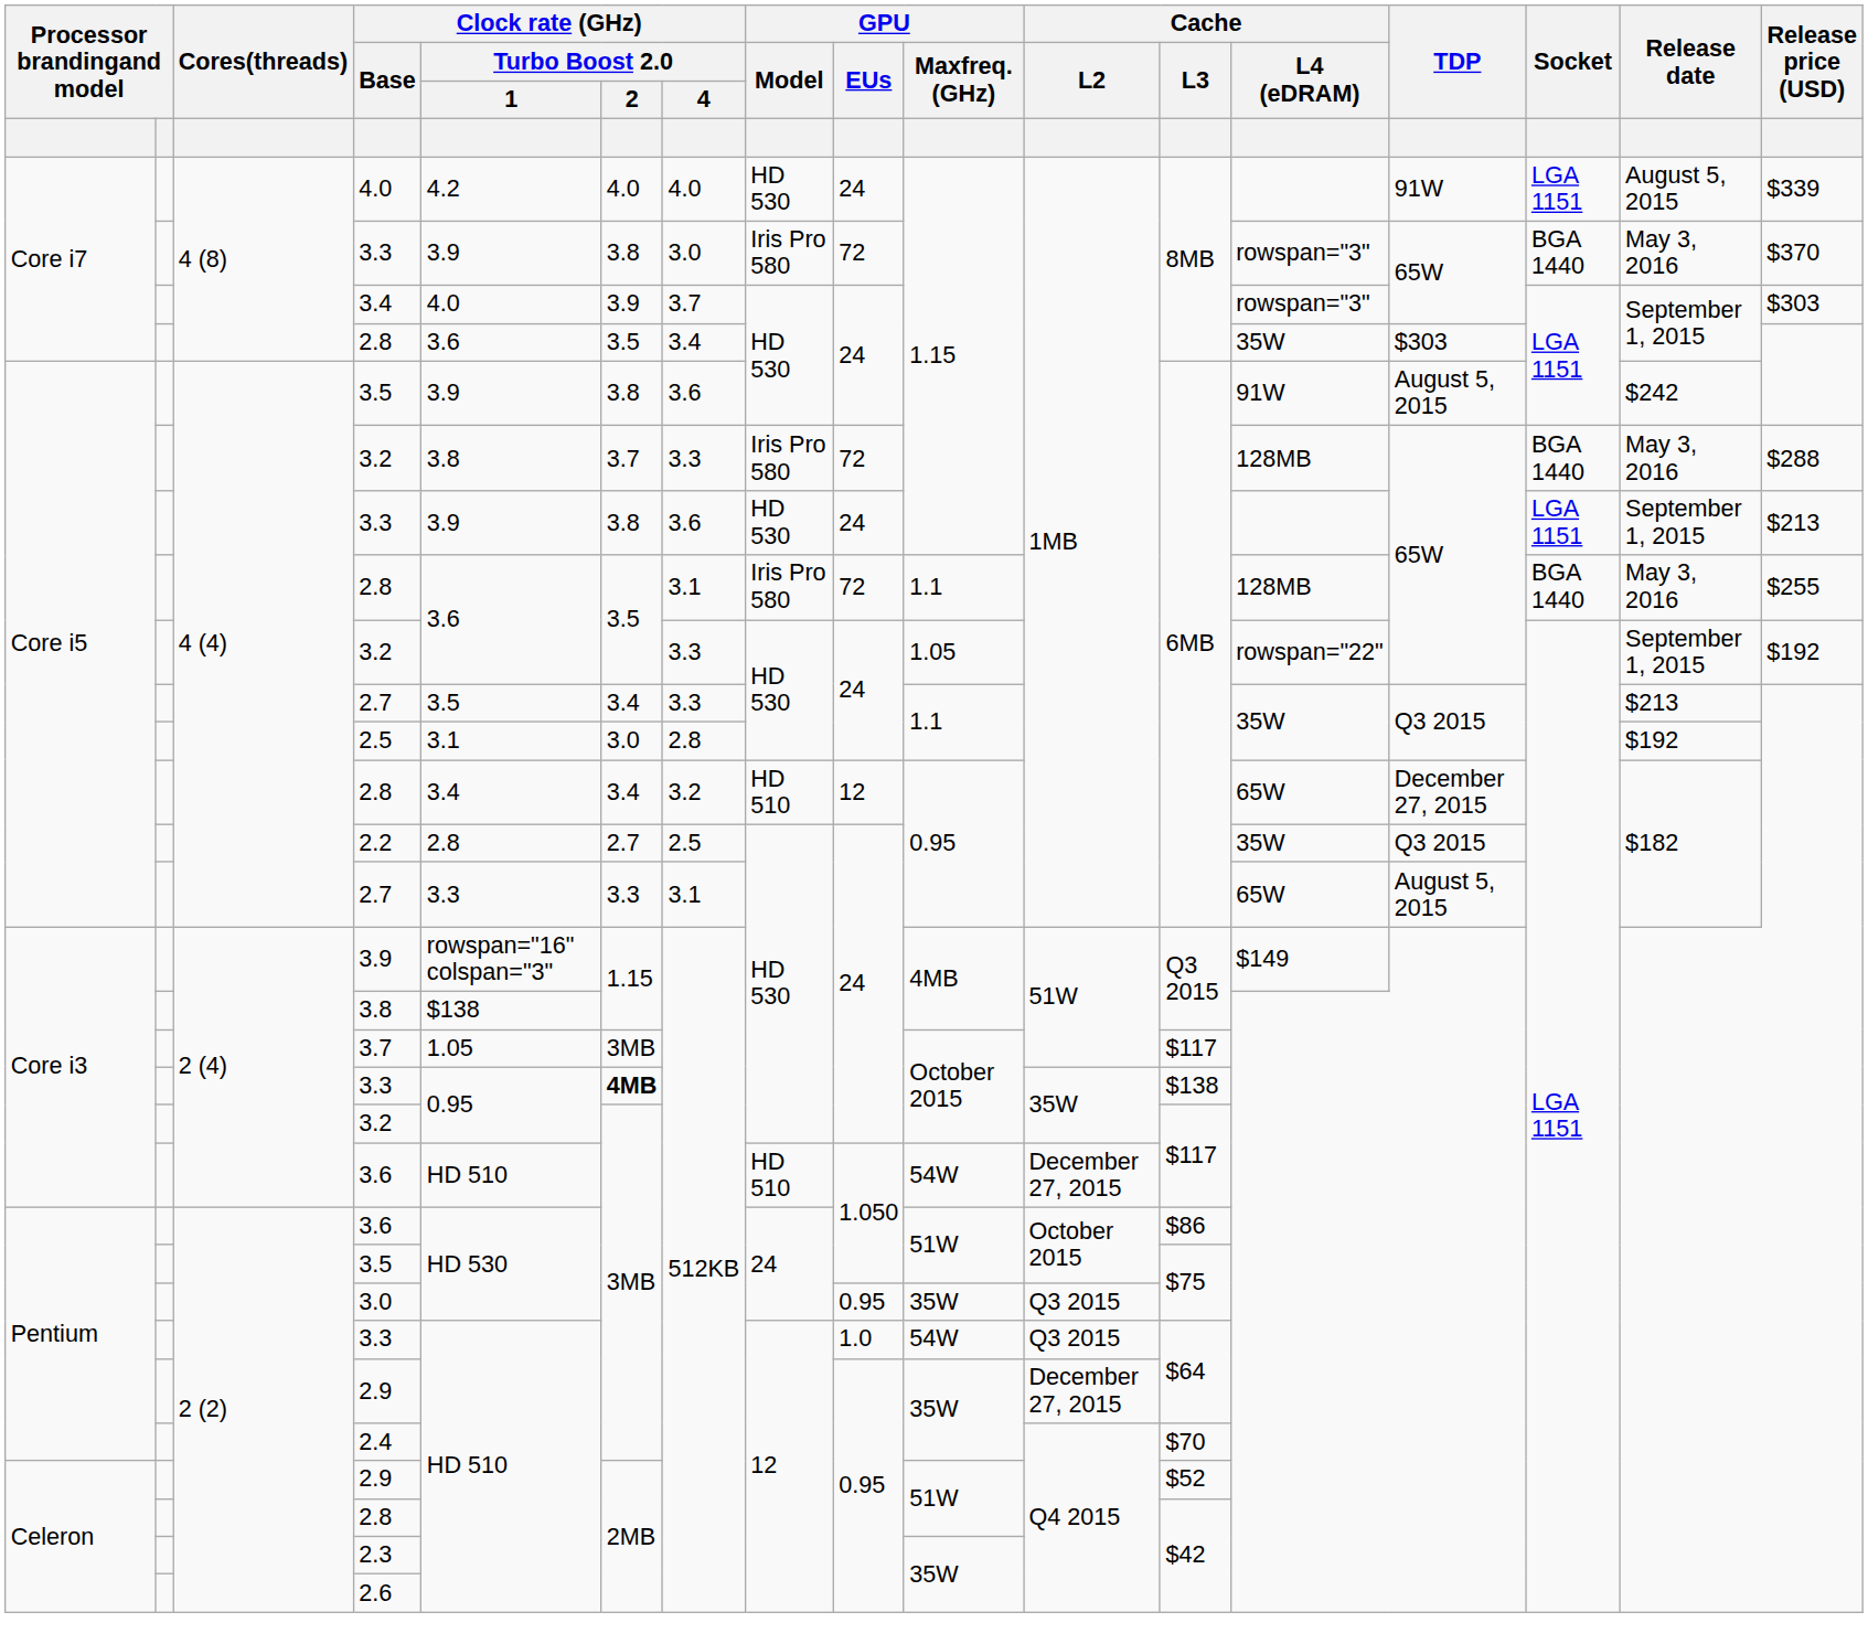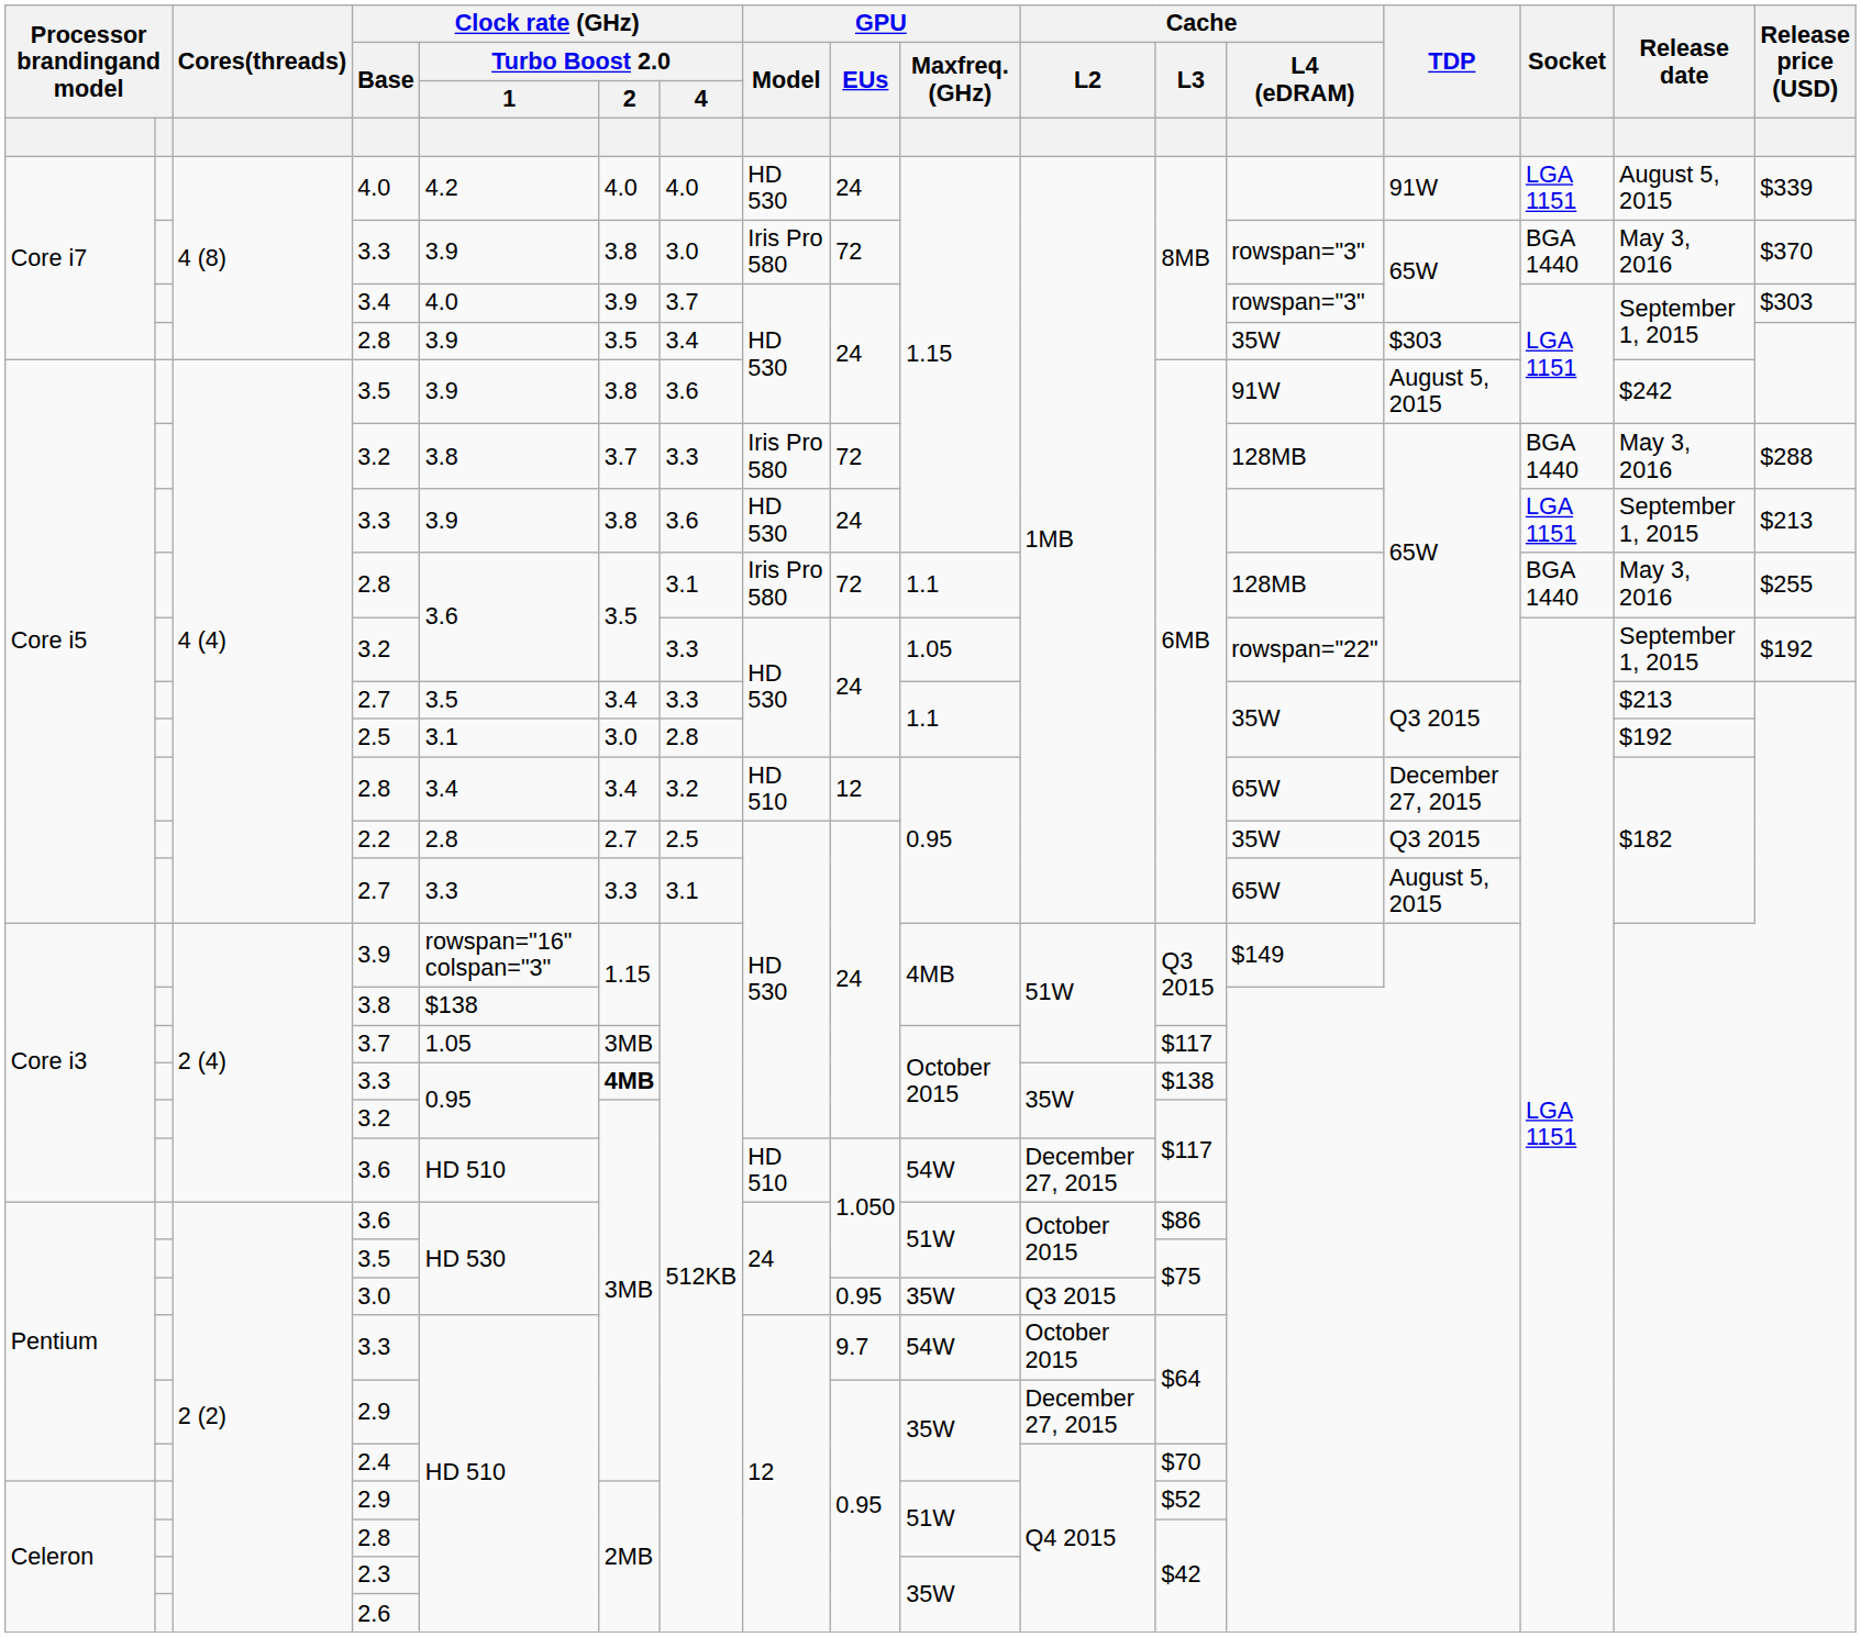Core i7 / 2.8 | Clock rate (GHz) / Turbo Boost 2.0 / 1: 3.6 -> 3.9
Pentium / 3.3 | GPU / EUs: 1.0 -> 9.7
Pentium / 3.3 | Cache / L2: Q3 2015 -> October 2015
